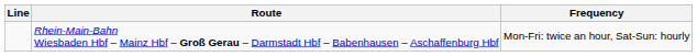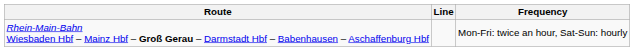columns swapped: Line <-> Route
